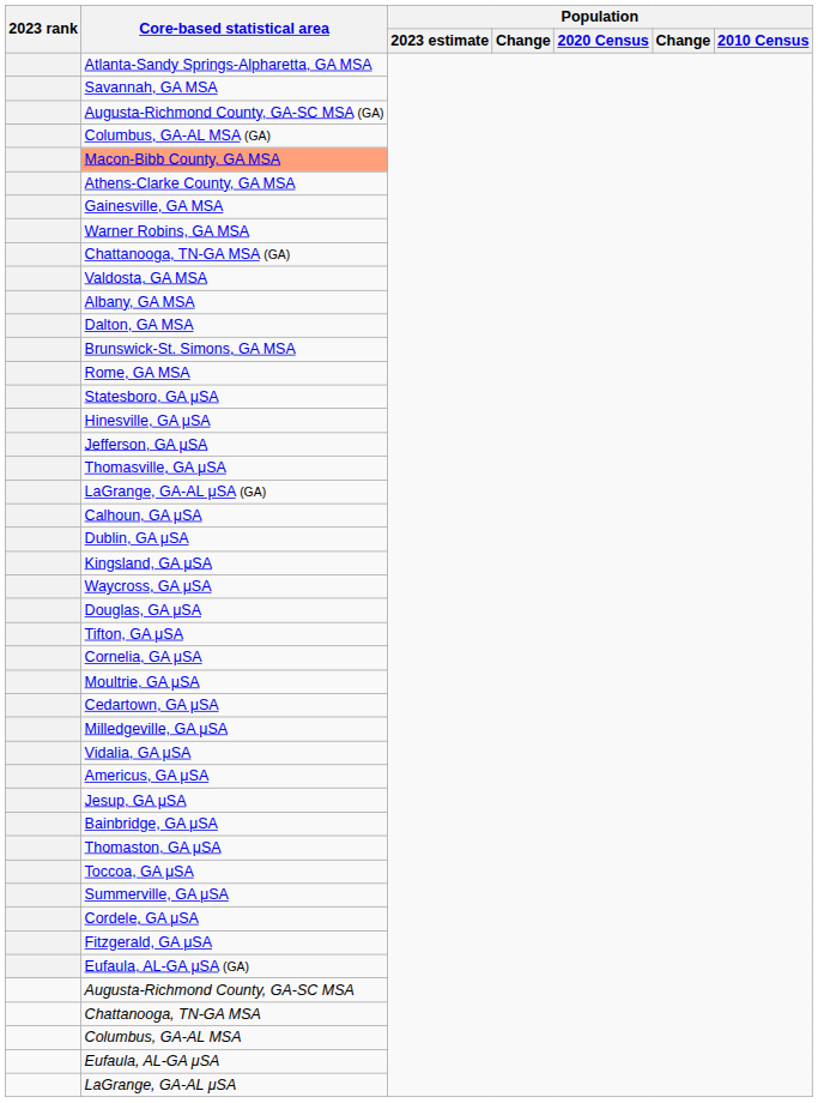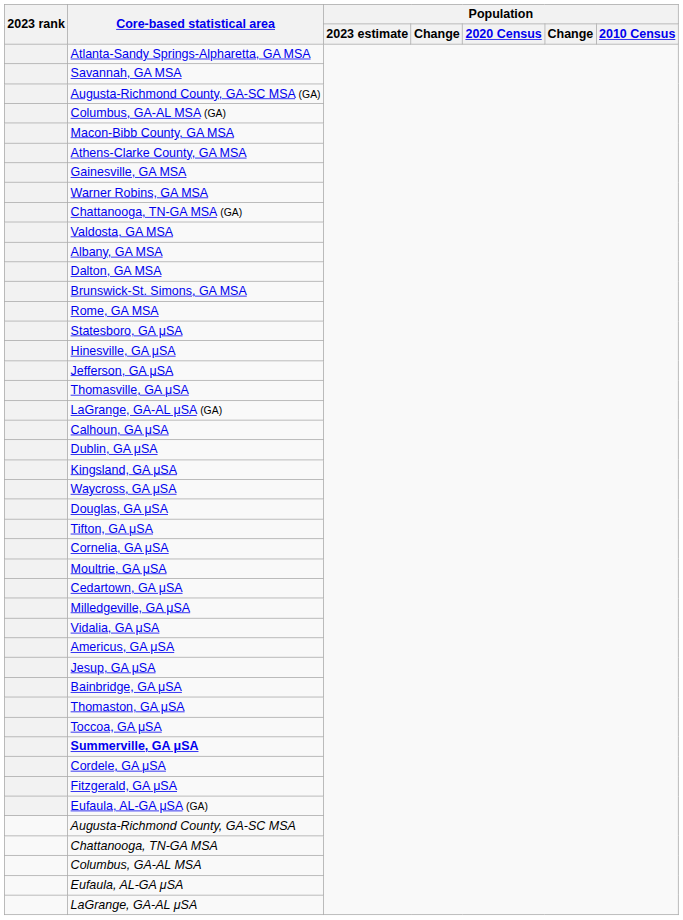Macon-Bibb County, GA MSA | Core-based statistical area: lightsalmon background -> no background
Summerville, GA μSA | Core-based statistical area: normal -> bold
